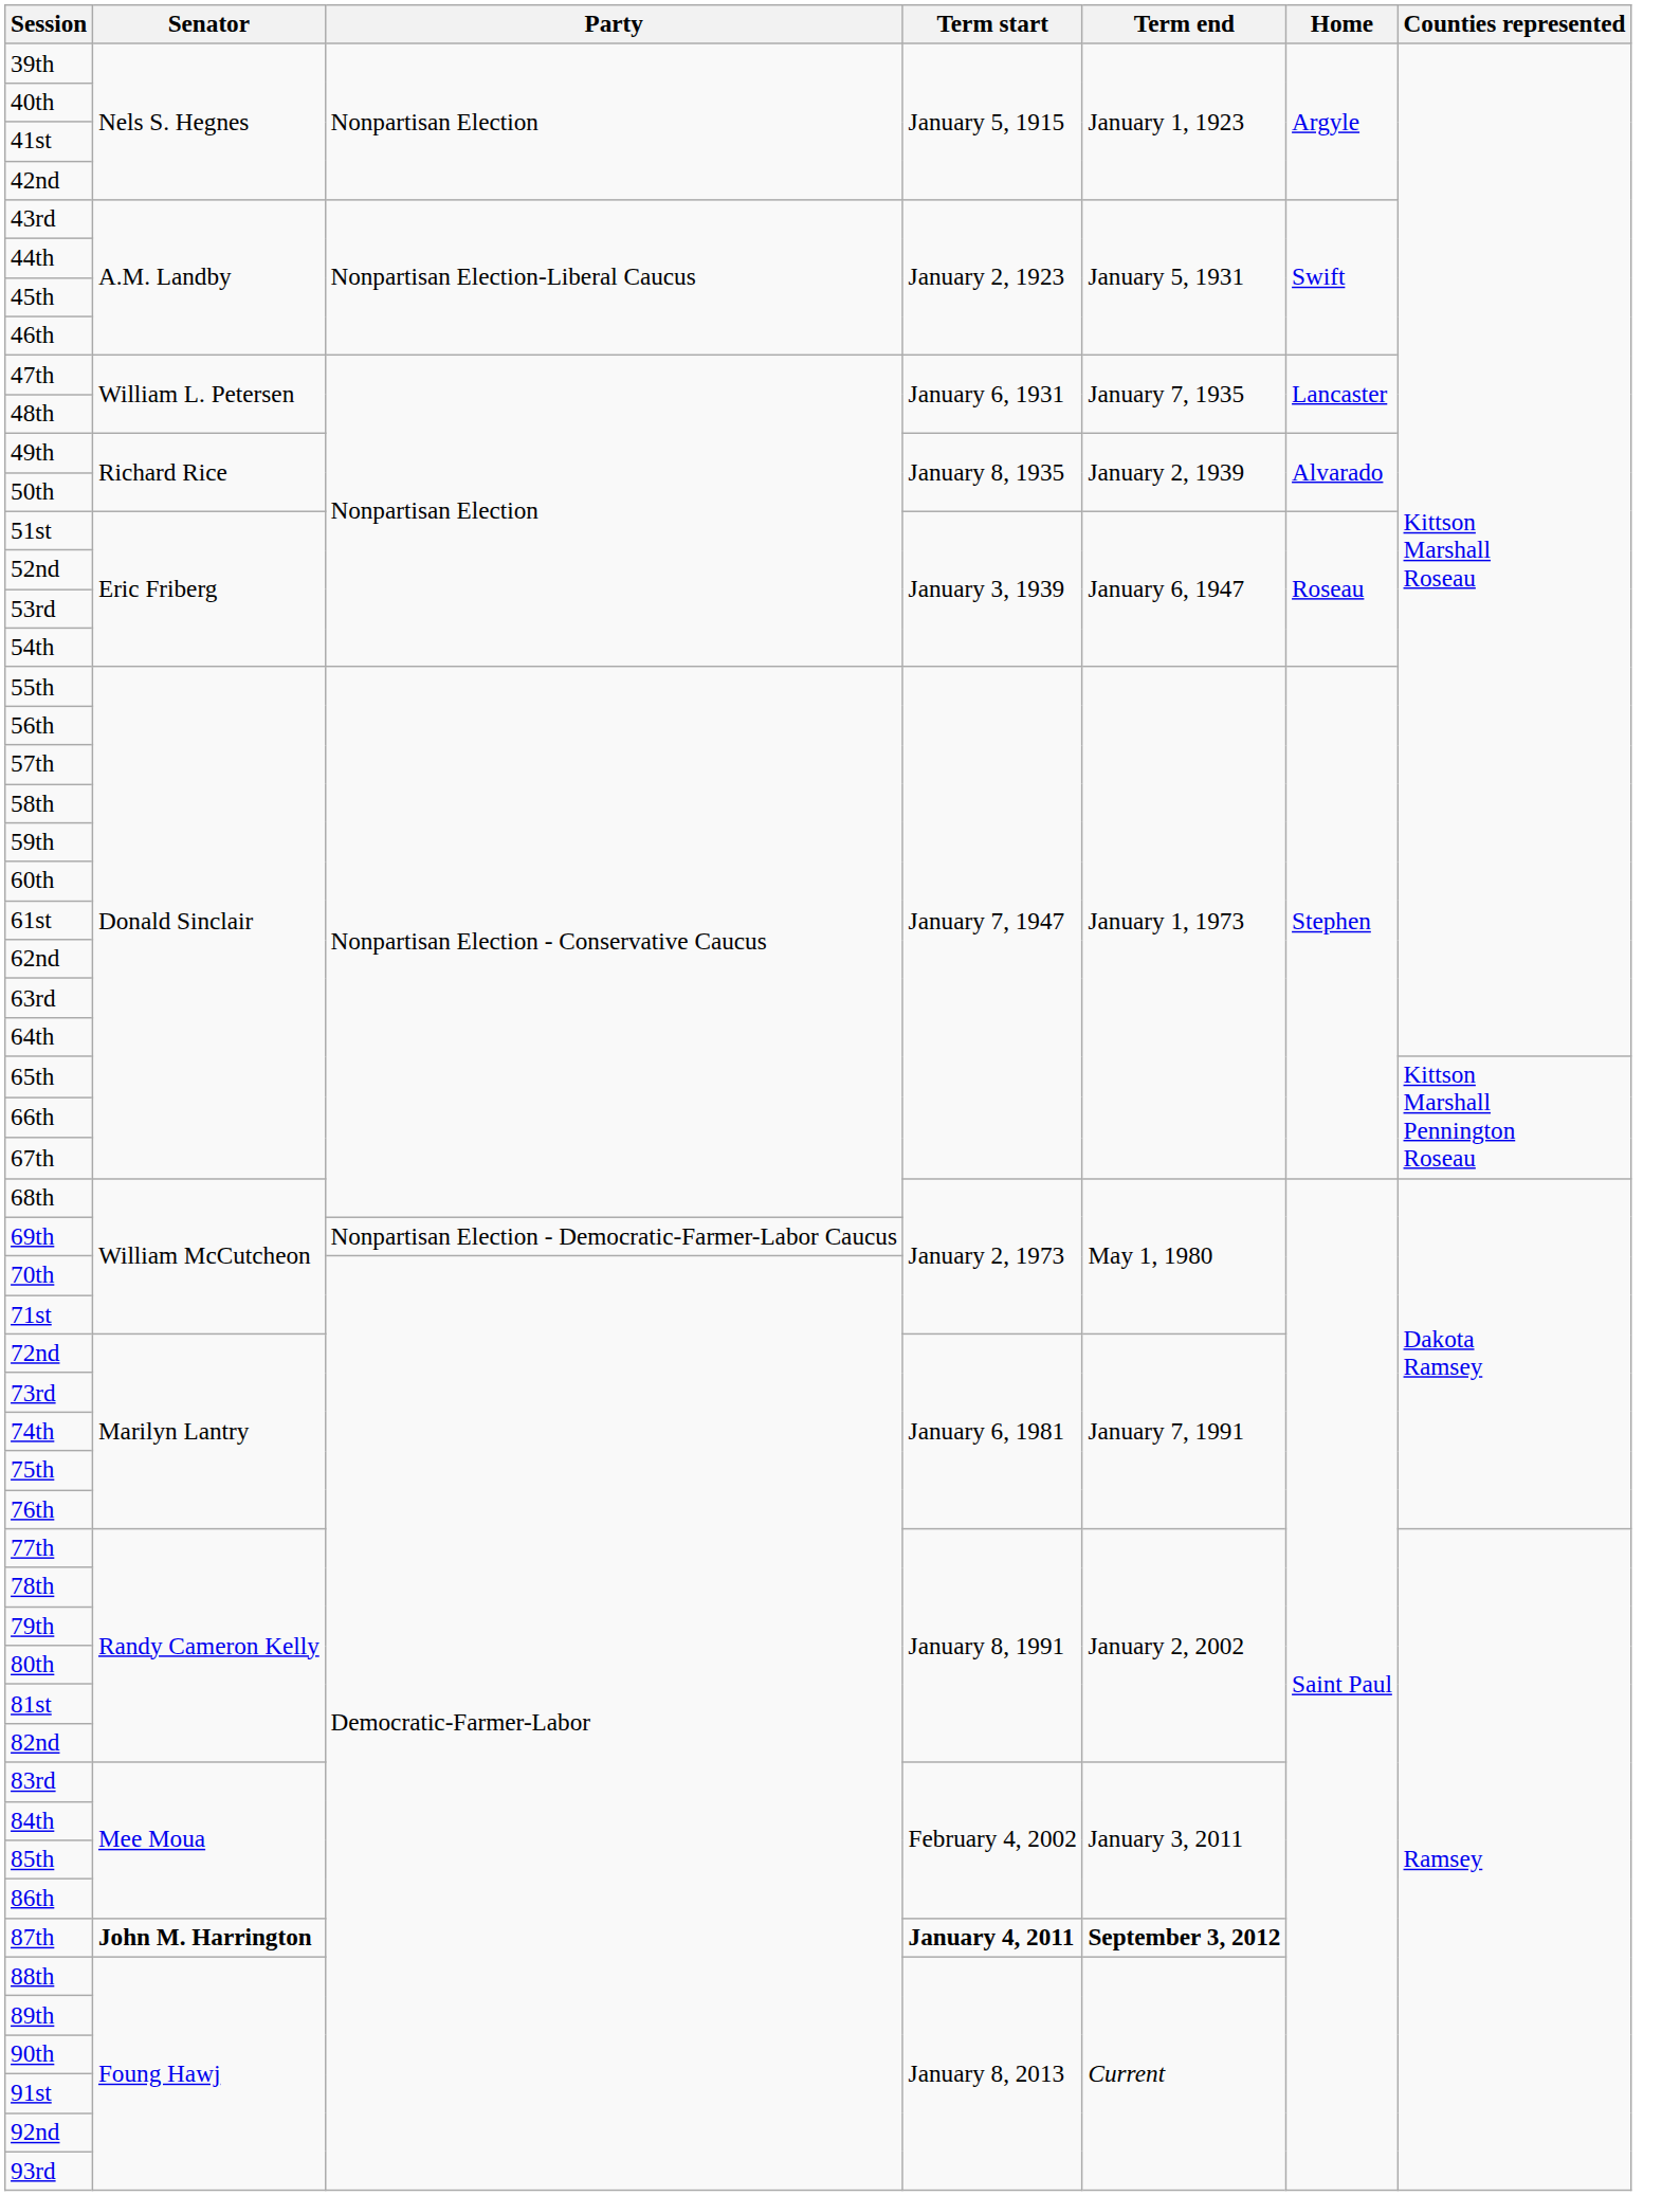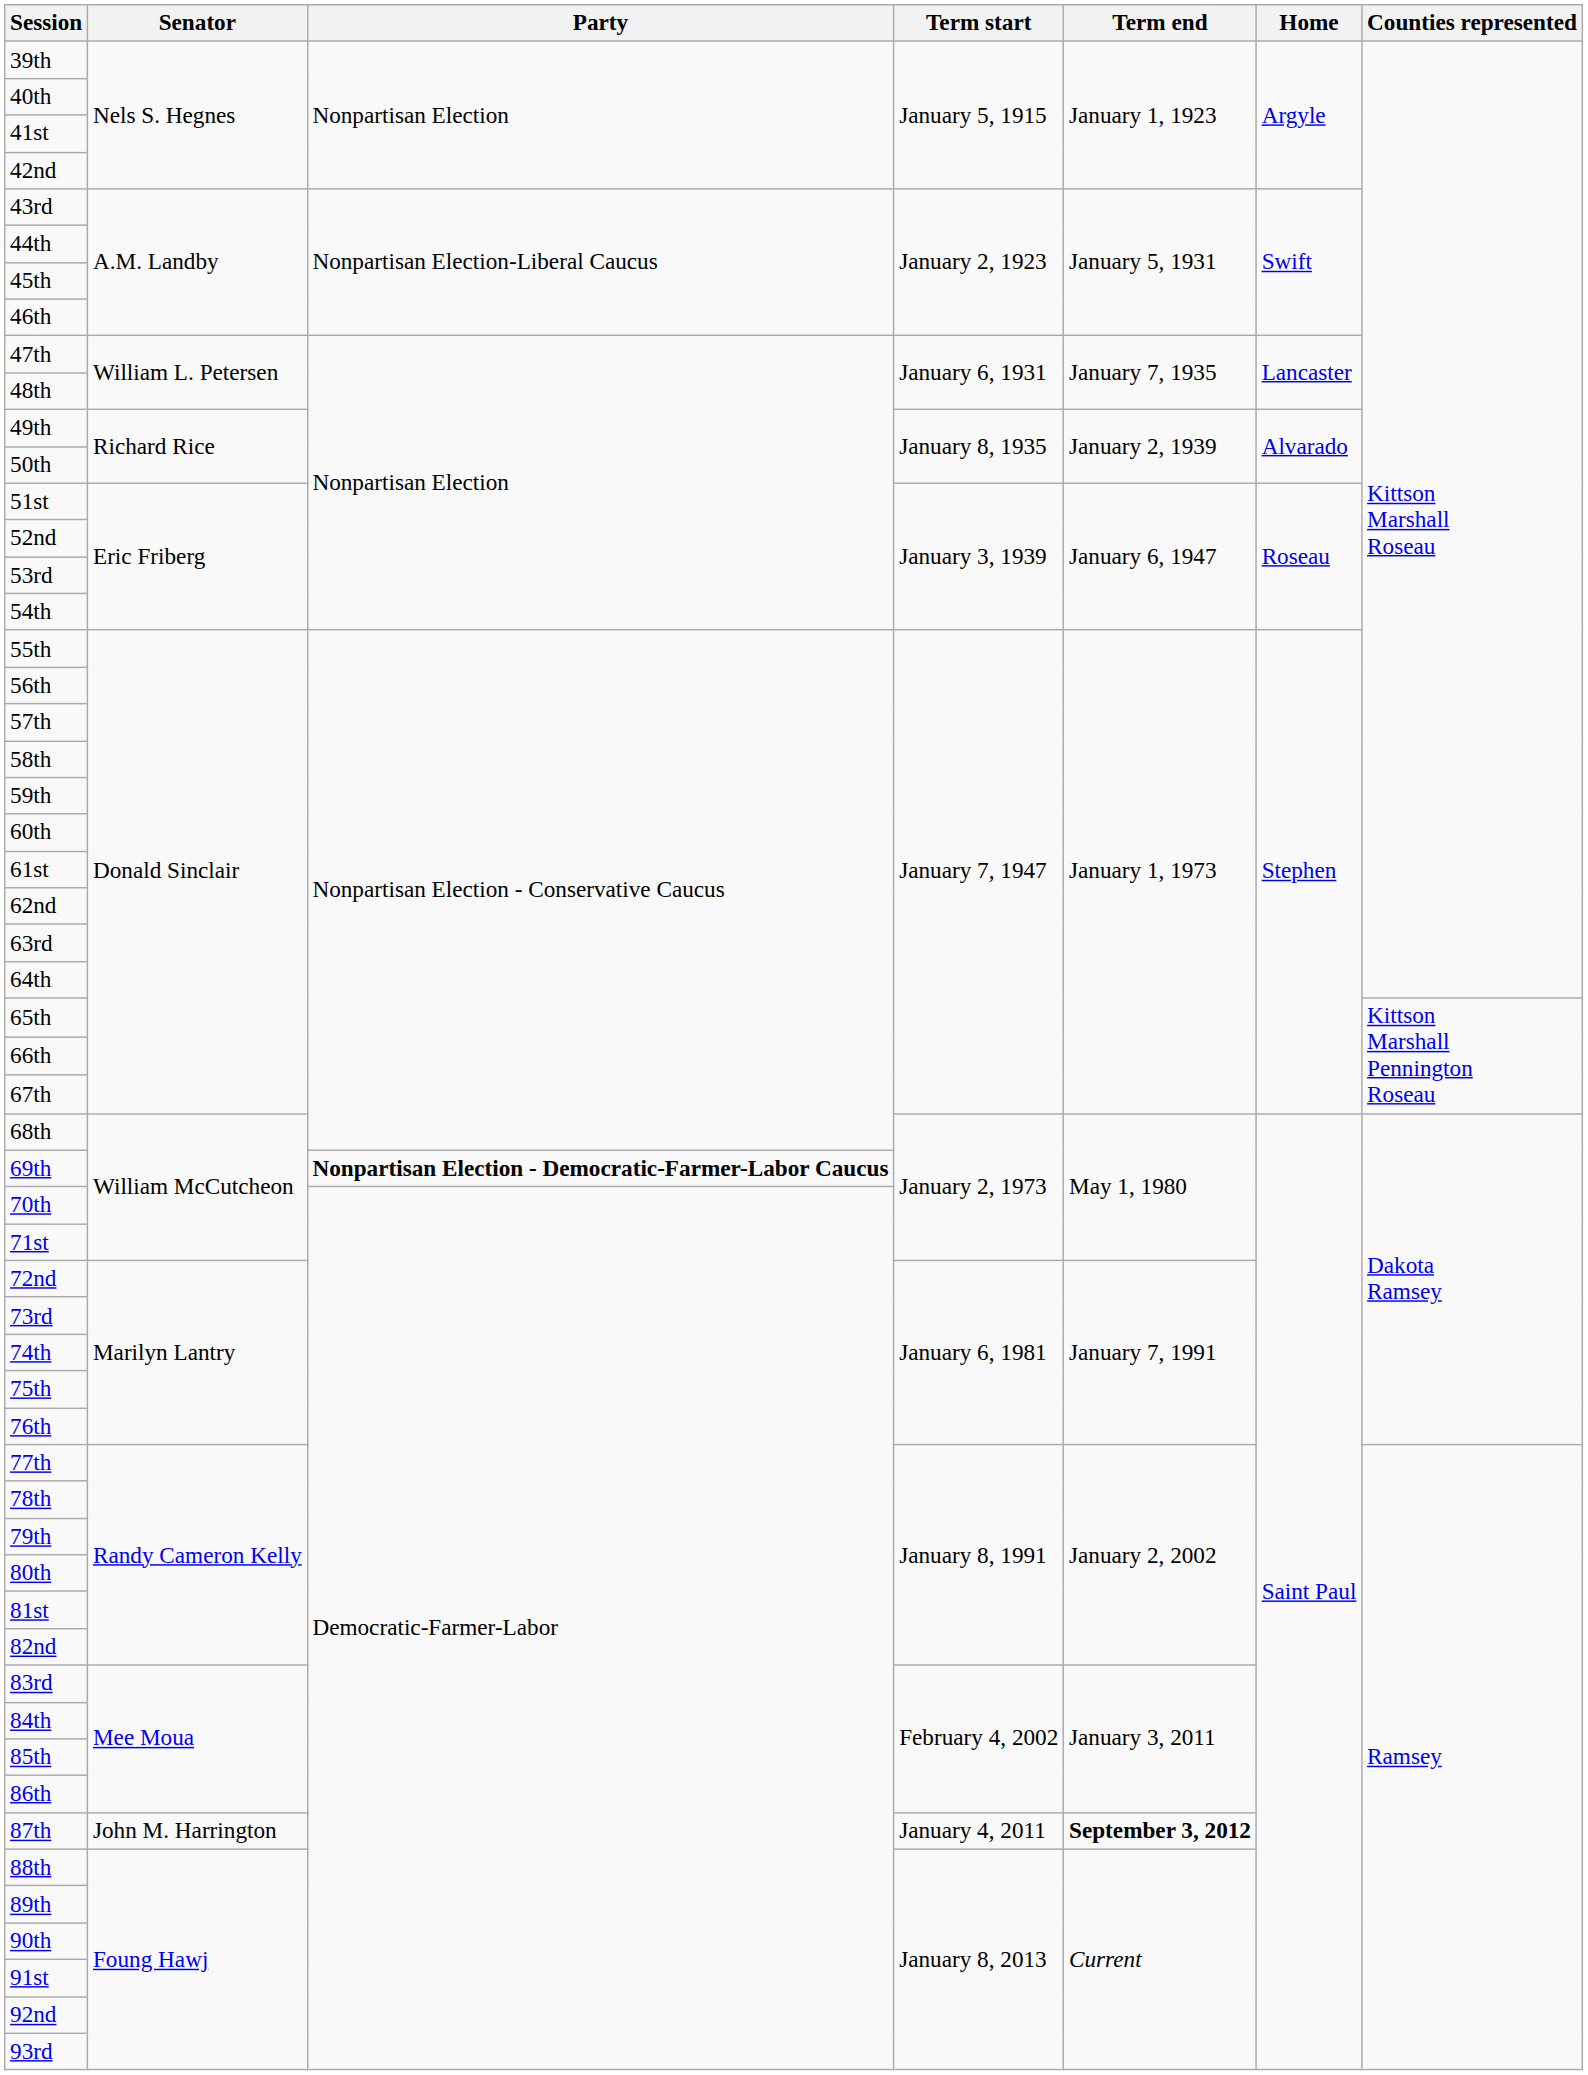69th | Party: normal -> bold
87th | Senator: bold -> normal
87th | Term start: bold -> normal
